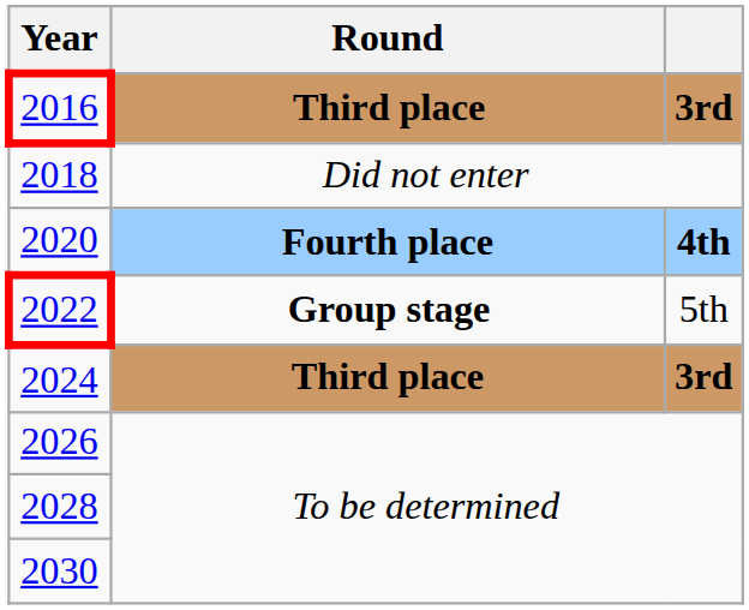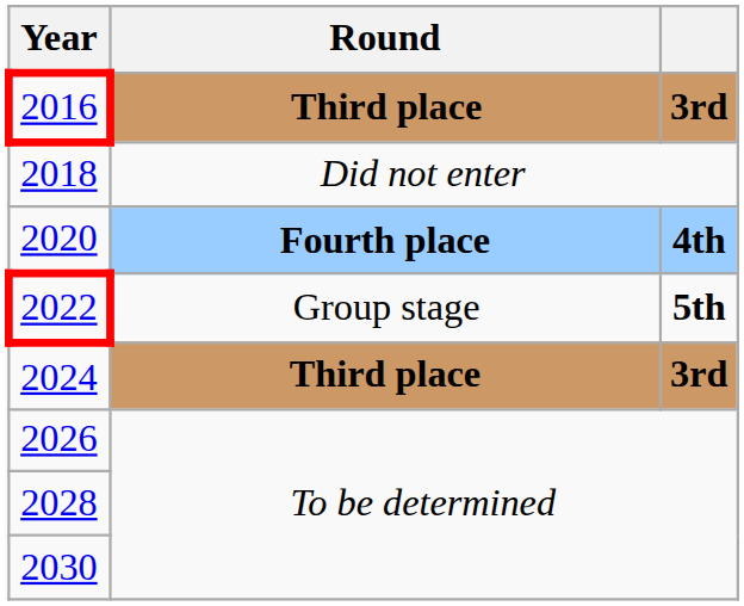2022 | Round: bold -> normal
2022 | column 3: normal -> bold
